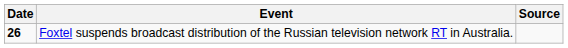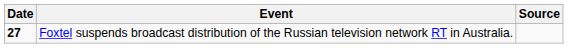row 2 | Date: 26 -> 27
